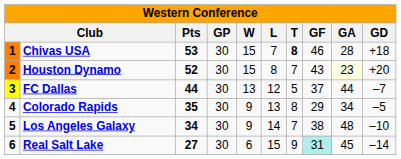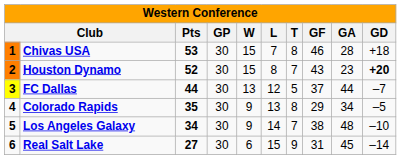Chivas USA | column 7: bold -> normal
Houston Dynamo | column 9: lightyellow background -> no background
Houston Dynamo | column 10: normal -> bold
Real Salt Lake | column 8: paleturquoise background -> no background
